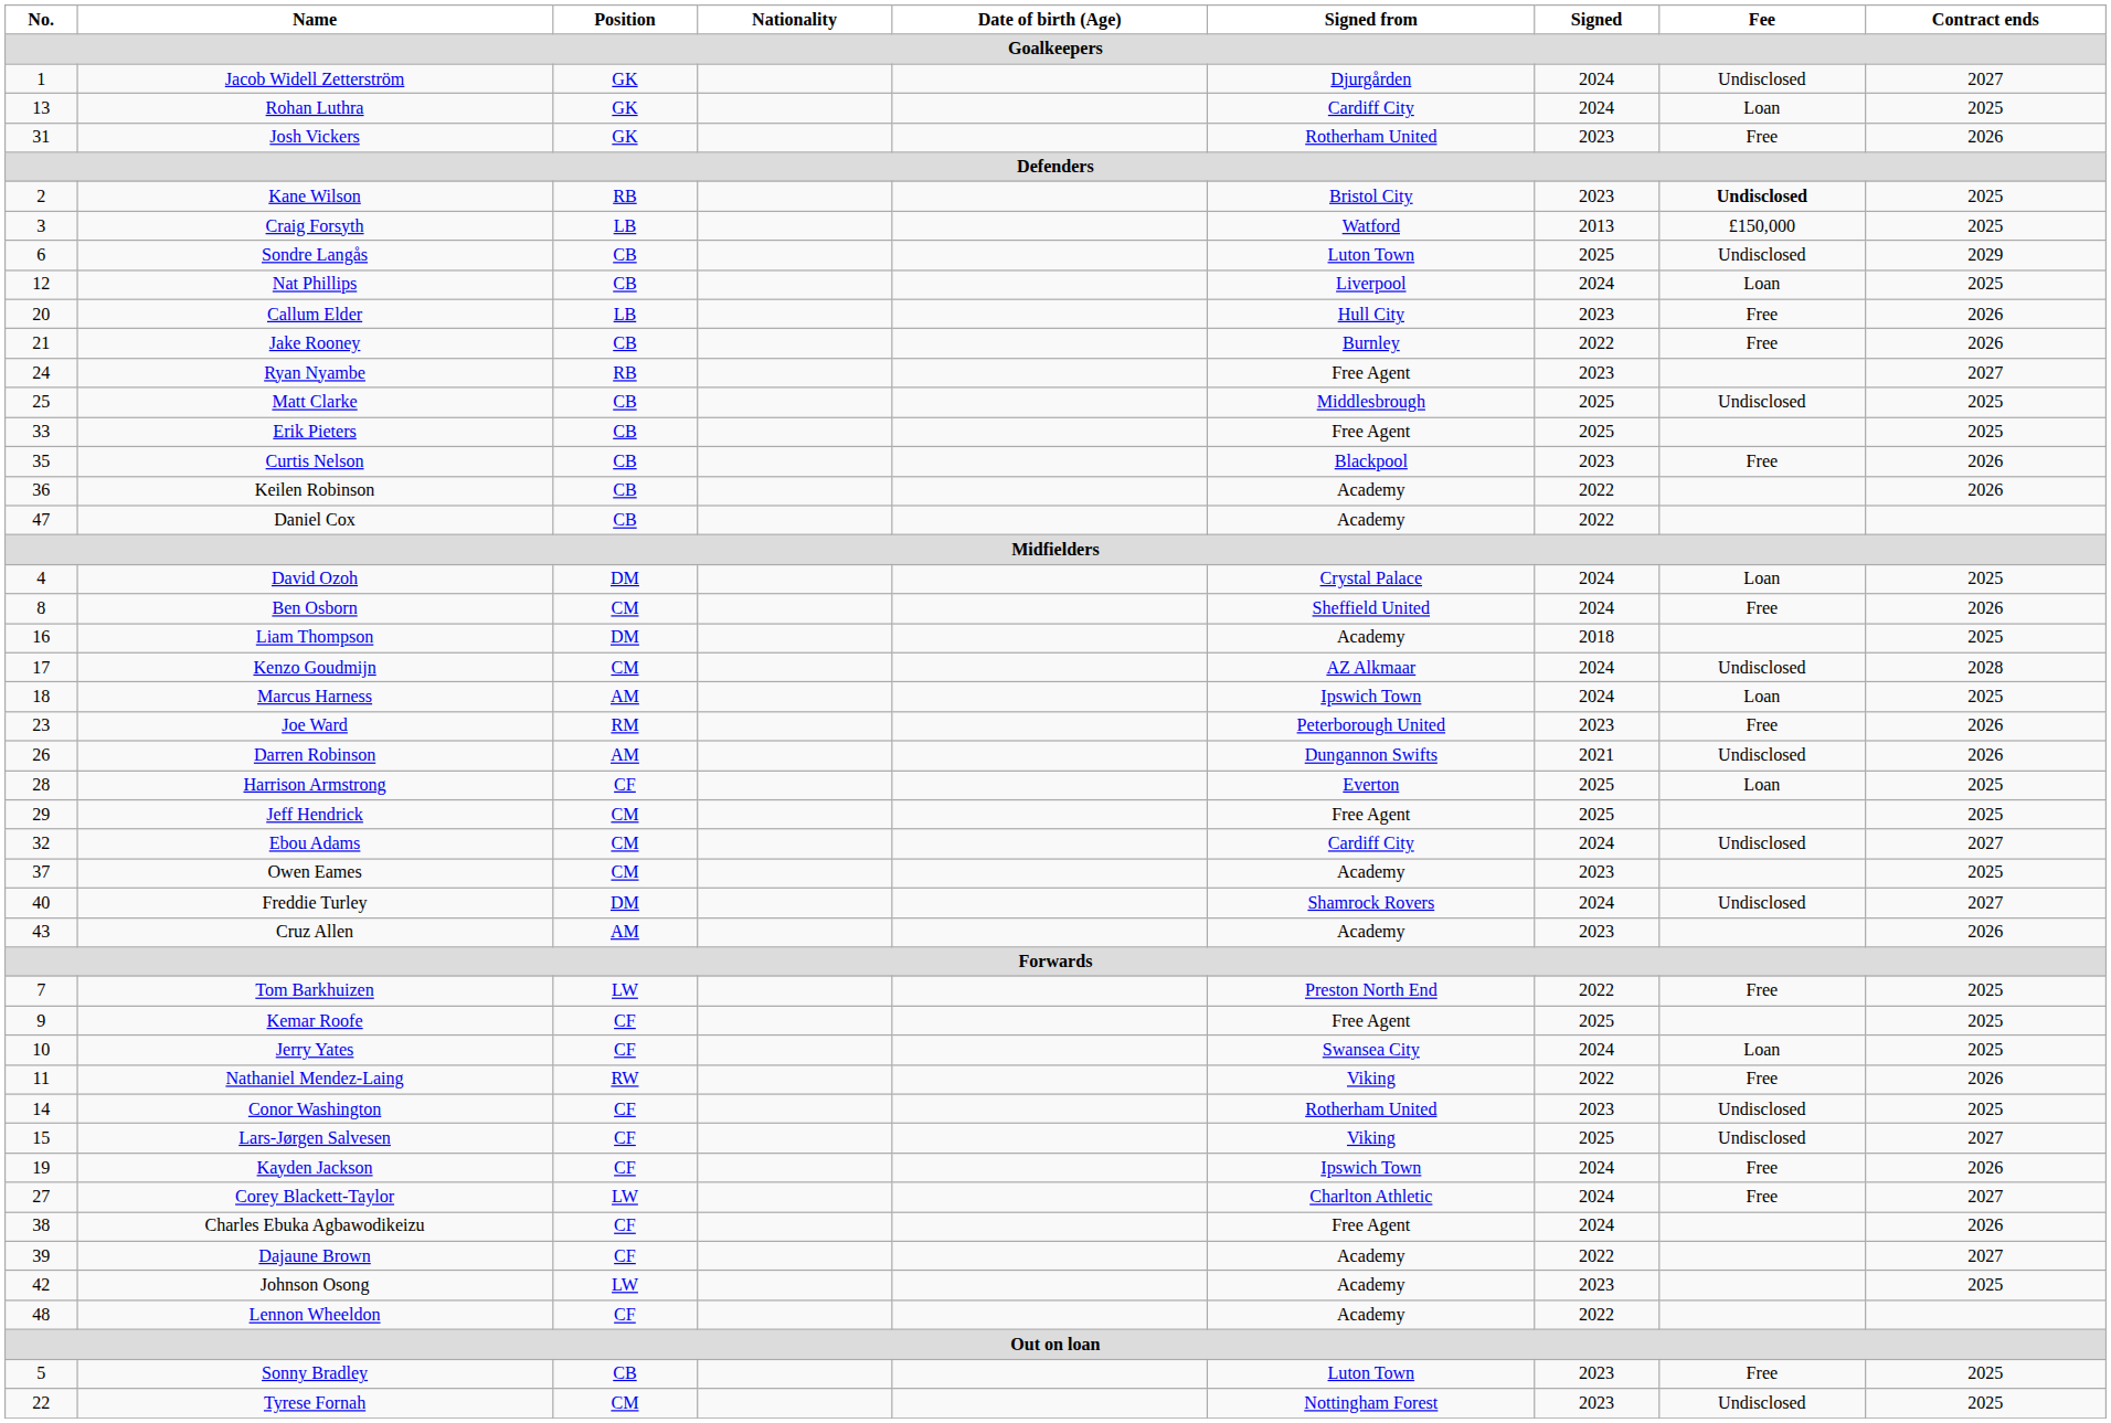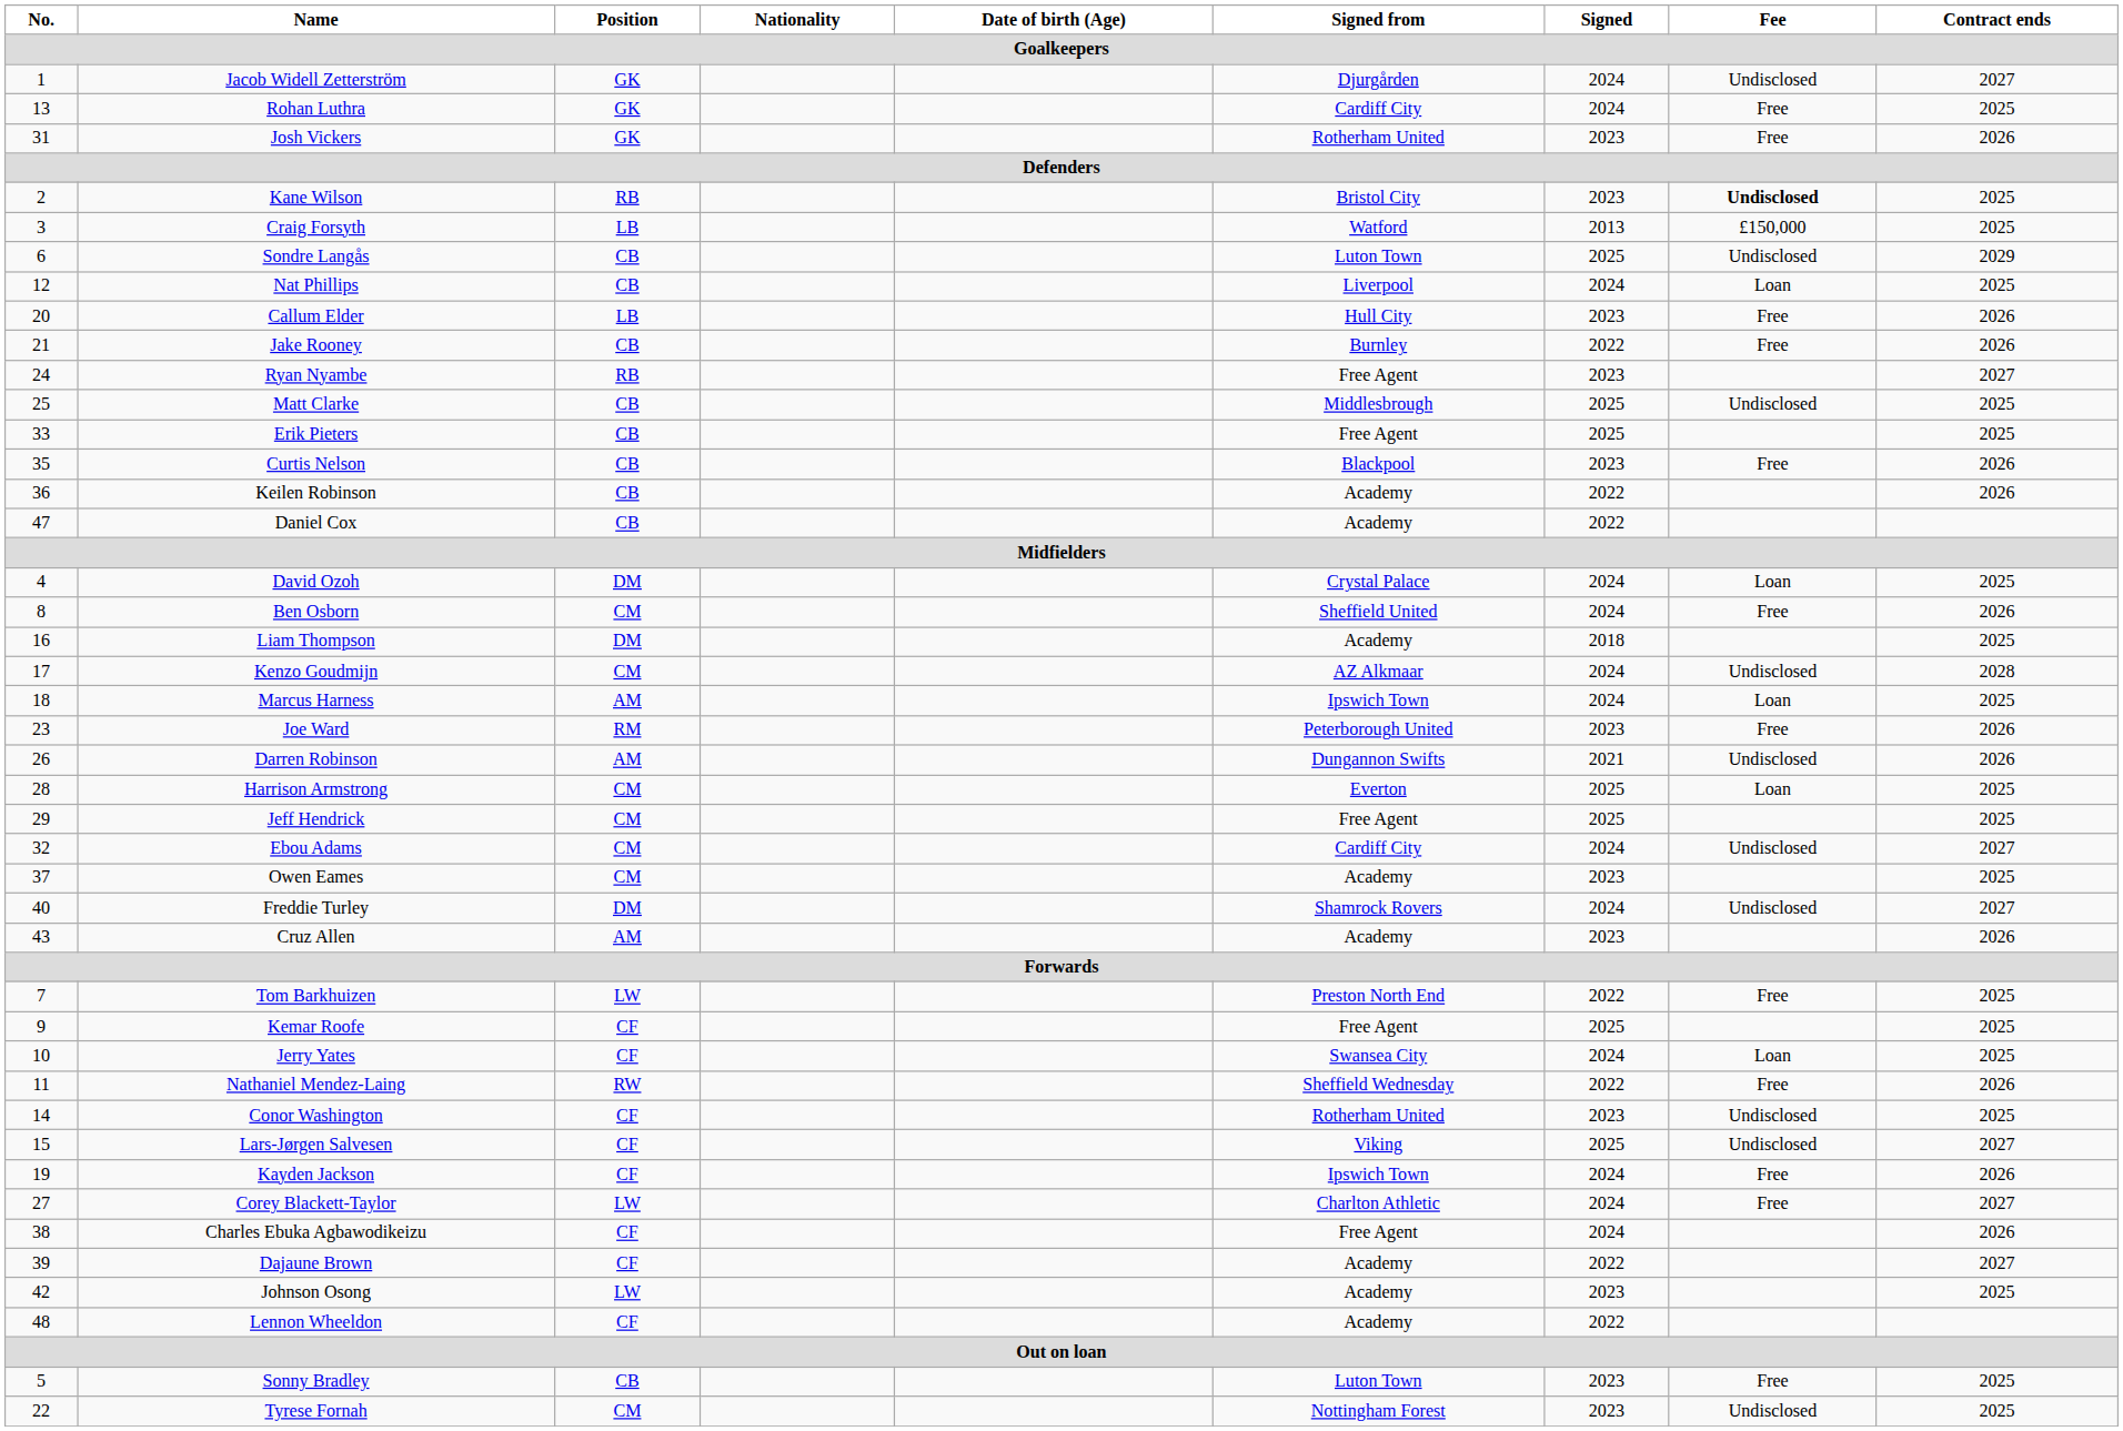Rohan Luthra | Fee: Loan -> Free
Harrison Armstrong | Position: CF -> CM
Nathaniel Mendez-Laing | Signed from: Viking -> Sheffield Wednesday
